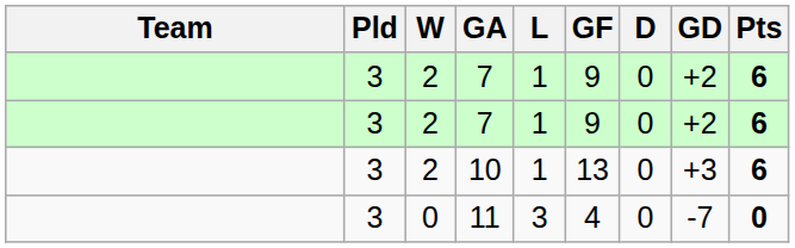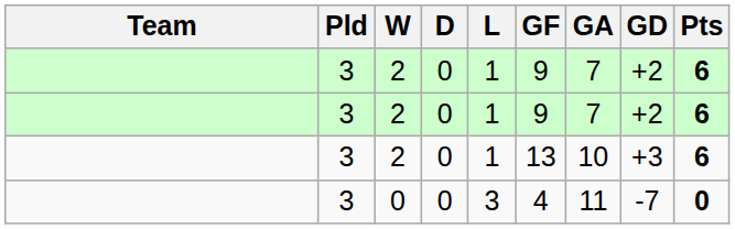columns swapped: D <-> GA
